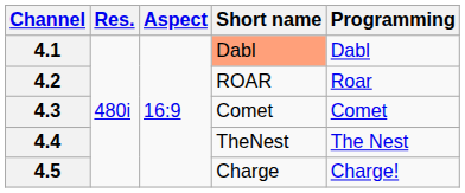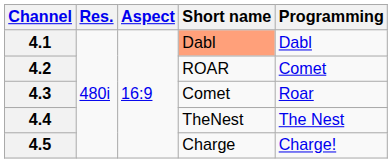4.2 | Programming: Roar -> Comet
4.3 | Programming: Comet -> Roar
